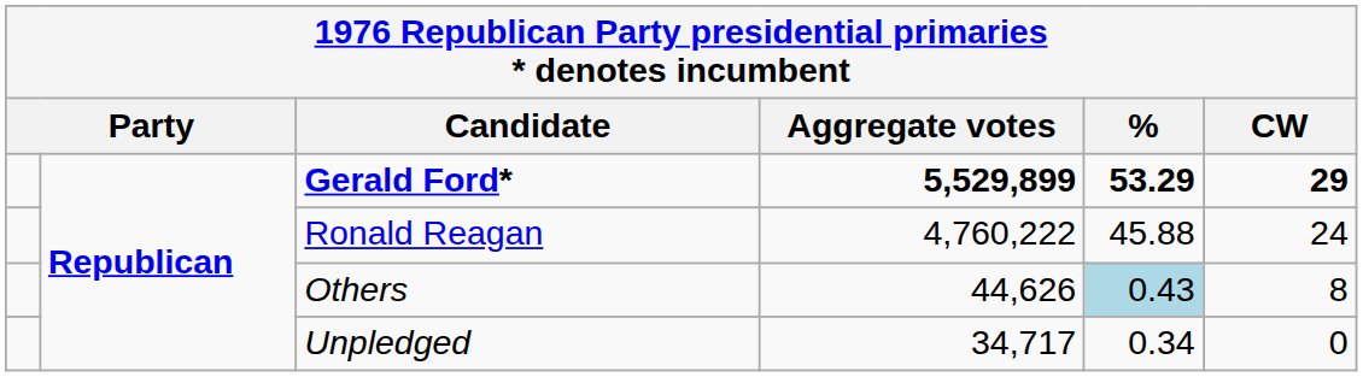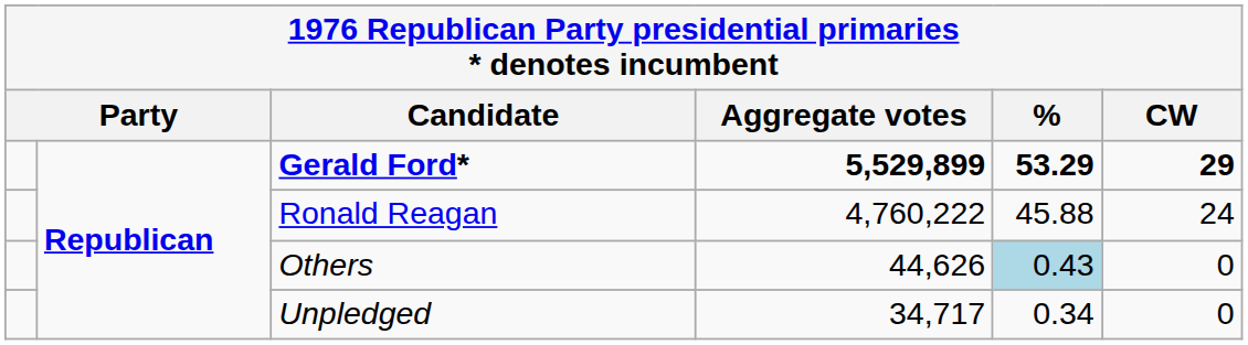Others | CW: 8 -> 0
